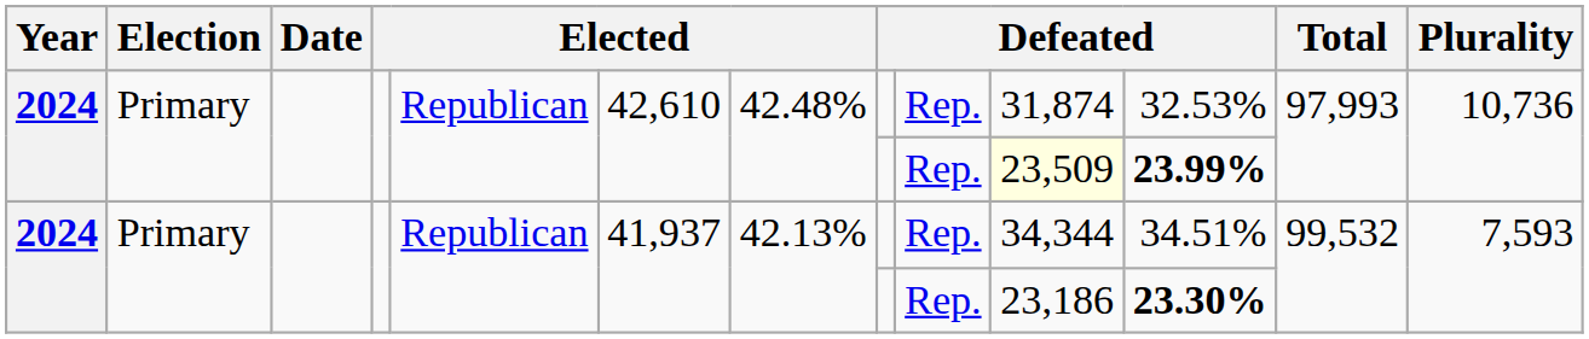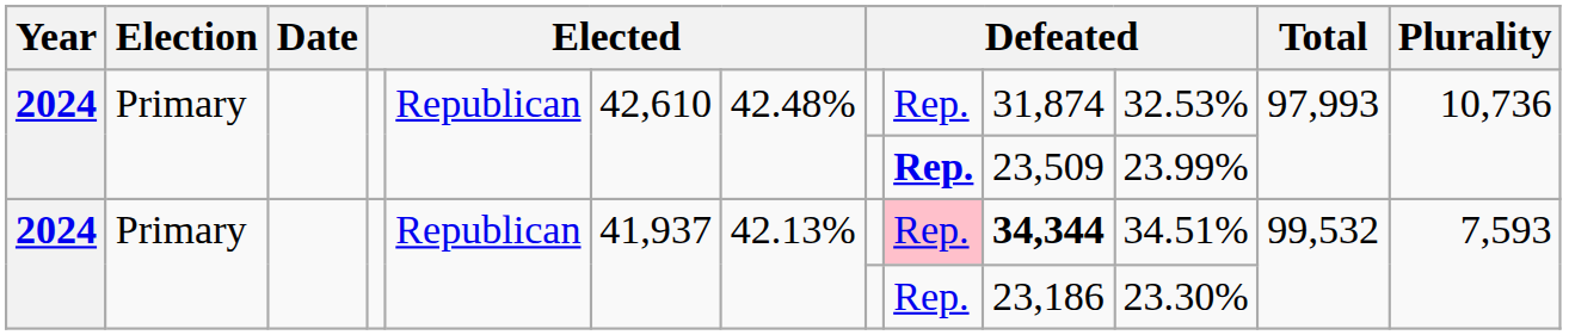row 3 | column 9: normal -> bold
row 3 | column 10: lightyellow background -> no background
row 3 | column 11: bold -> normal
row 4 | column 9: no background -> pink background
row 4 | column 10: normal -> bold
row 5 | column 11: bold -> normal
